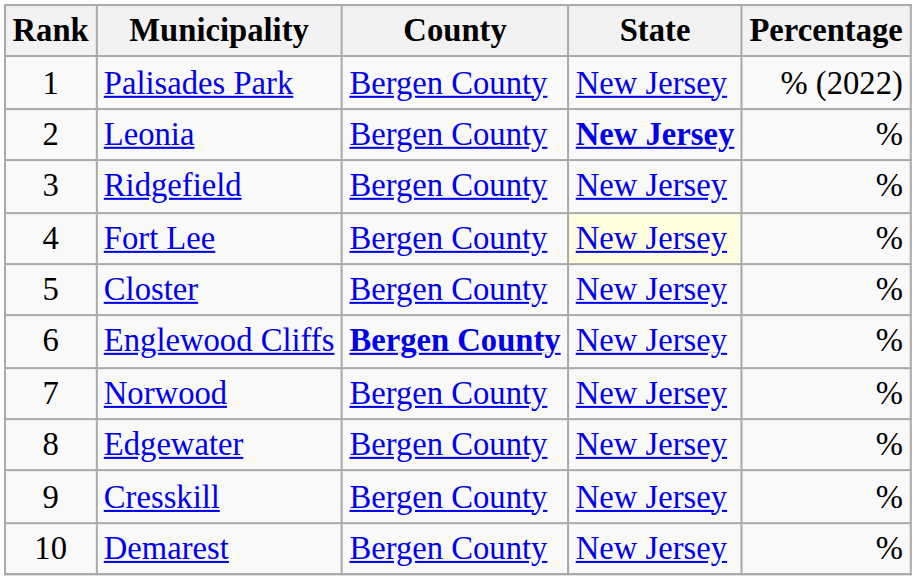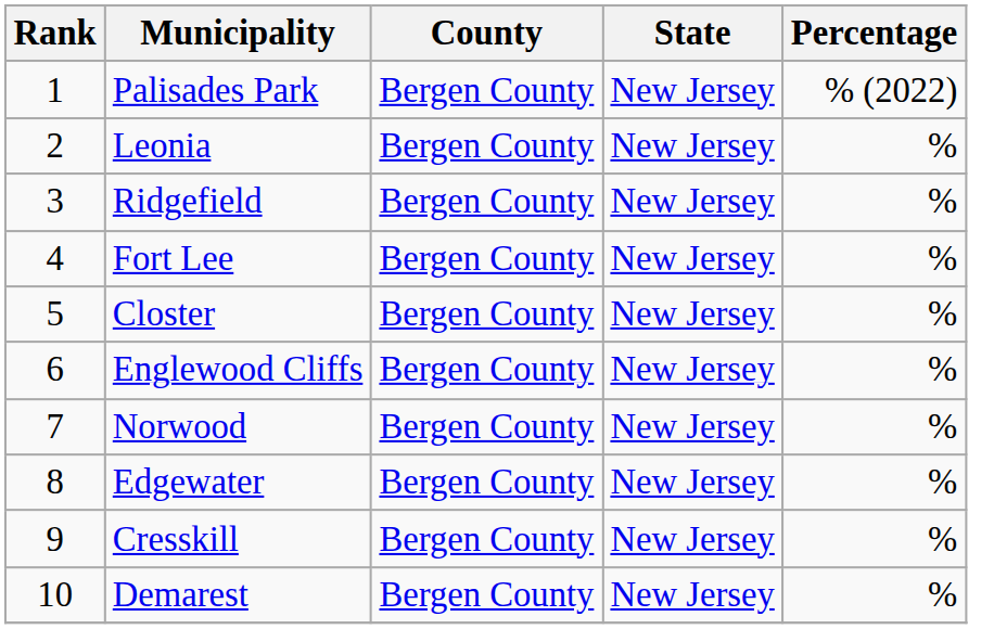Leonia | State: bold -> normal
Fort Lee | State: lightyellow background -> no background
Englewood Cliffs | County: bold -> normal
